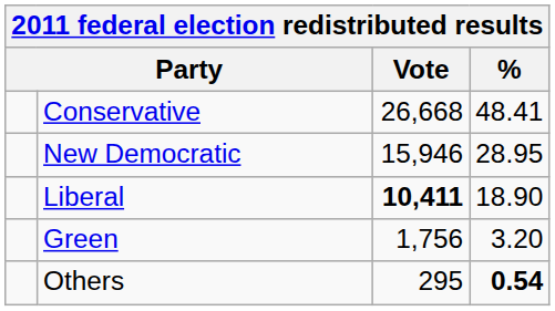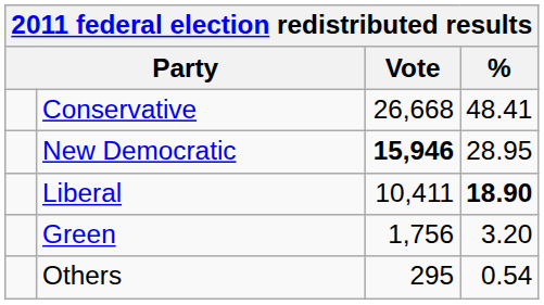New Democratic | Vote: normal -> bold
Liberal | Vote: bold -> normal
Liberal | %: normal -> bold
Others | %: bold -> normal
